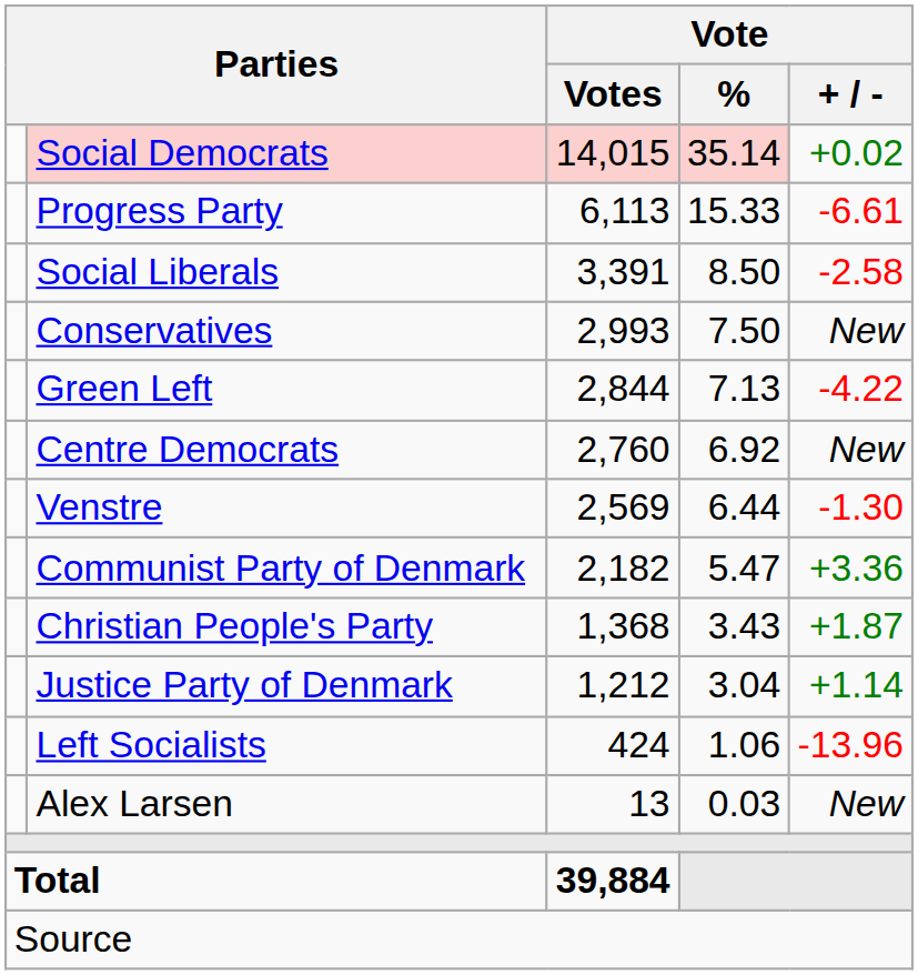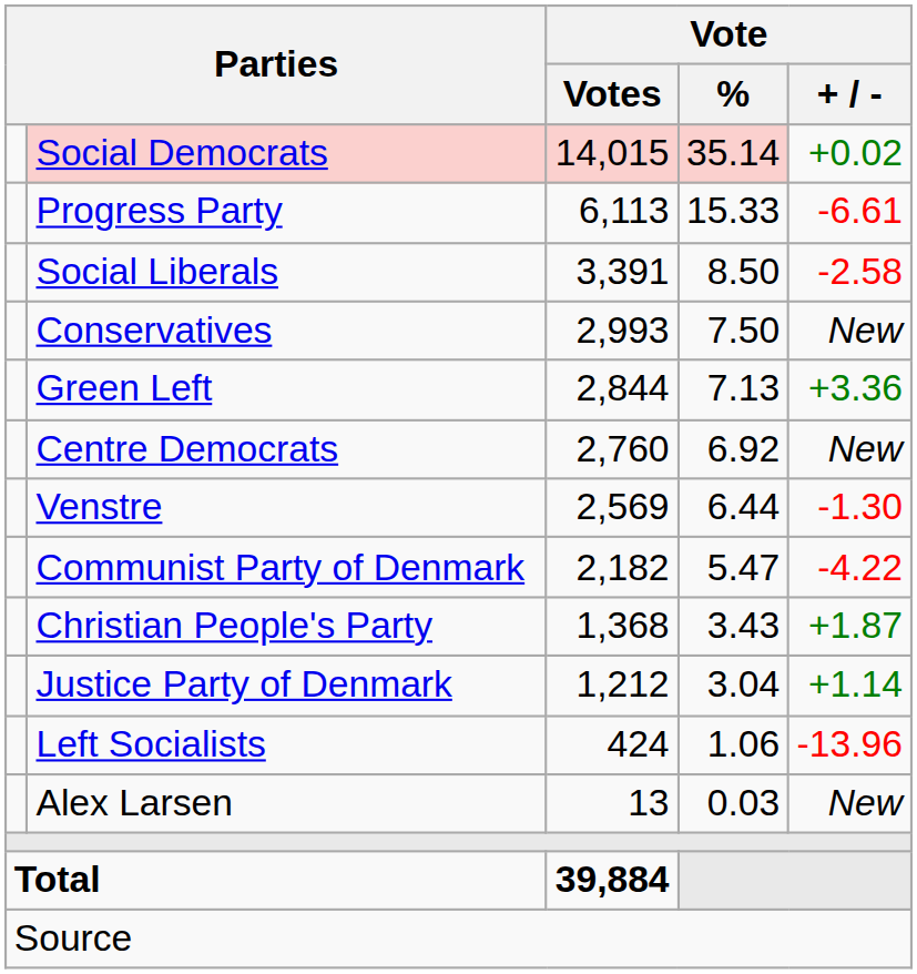Green Left | Vote / + / -: -4.22 -> +3.36
Communist Party of Denmark | Vote / + / -: +3.36 -> -4.22
